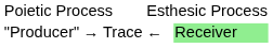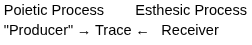"Producer" | column 5: lightgreen background -> no background
